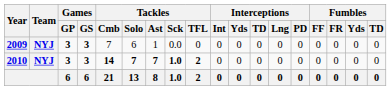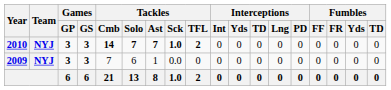rows swapped: 2009 <-> 2010
